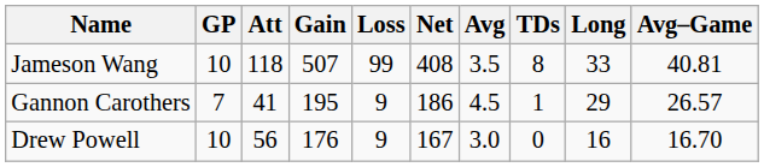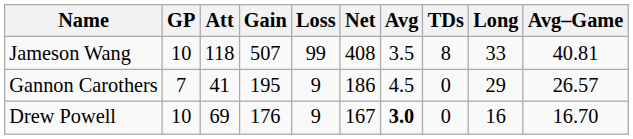Gannon Carothers | TDs: 1 -> 0
Drew Powell | Att: 56 -> 69
Drew Powell | Avg: normal -> bold
